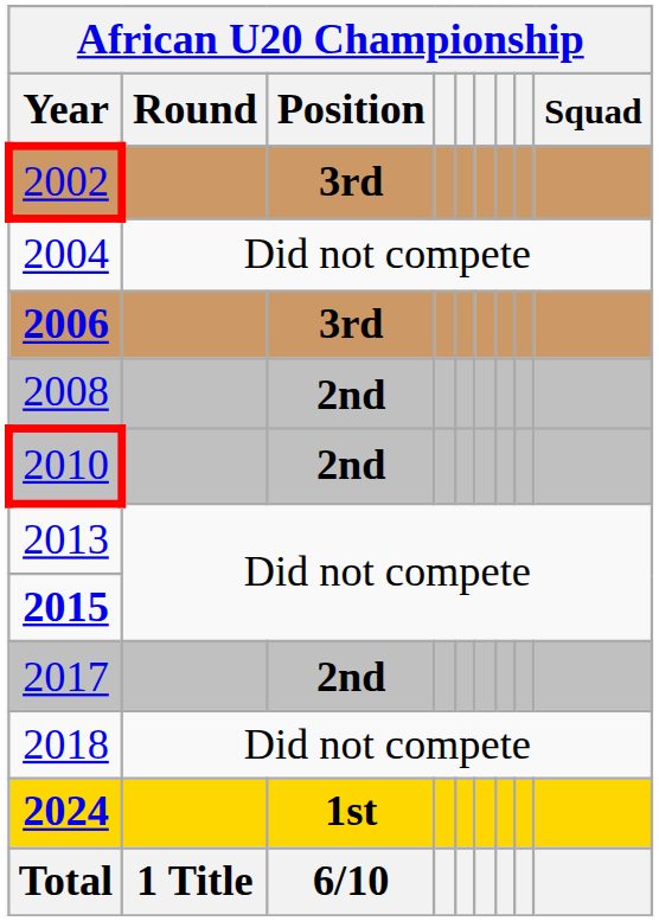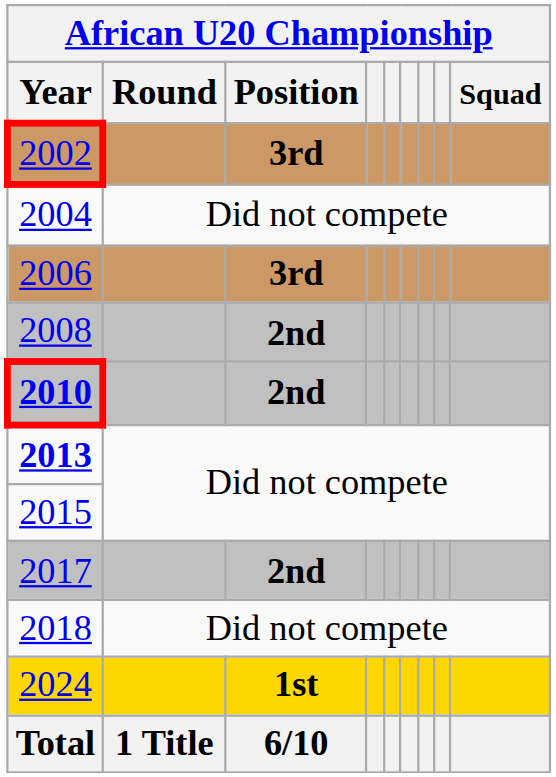2006 | Year: bold -> normal
2010 | Year: normal -> bold
2013 | Year: normal -> bold
2015 | Year: bold -> normal
2024 | Year: bold -> normal
